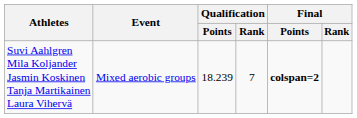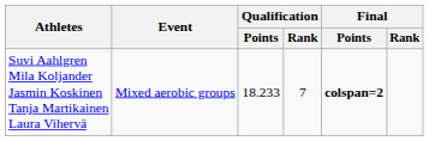row 3 | Qualification / Points: 18.239 -> 18.233
